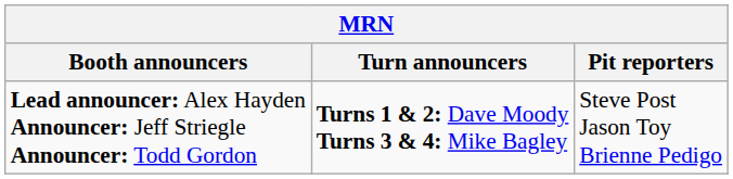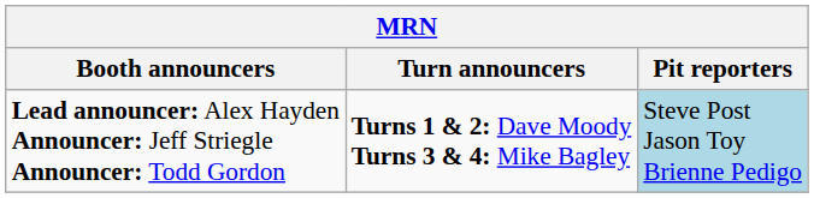row 3 | Pit reporters: no background -> lightblue background
